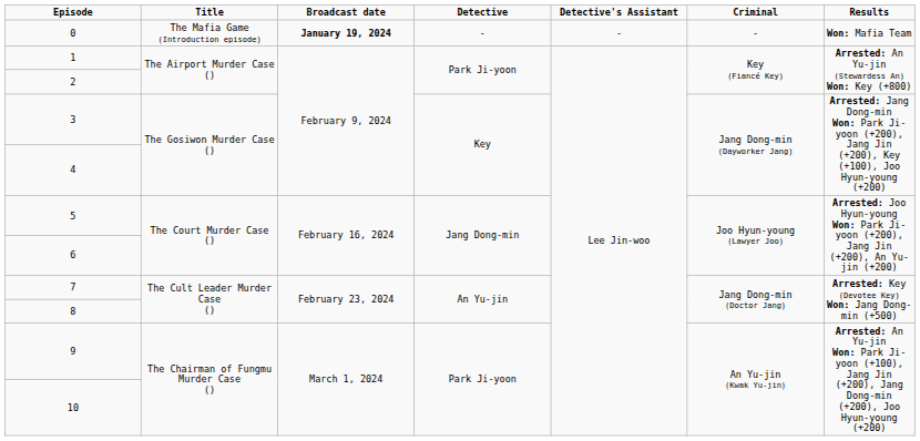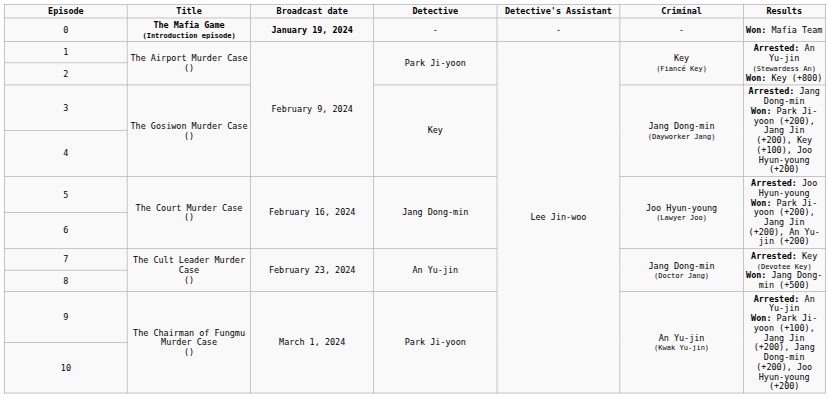0 | Title: normal -> bold
